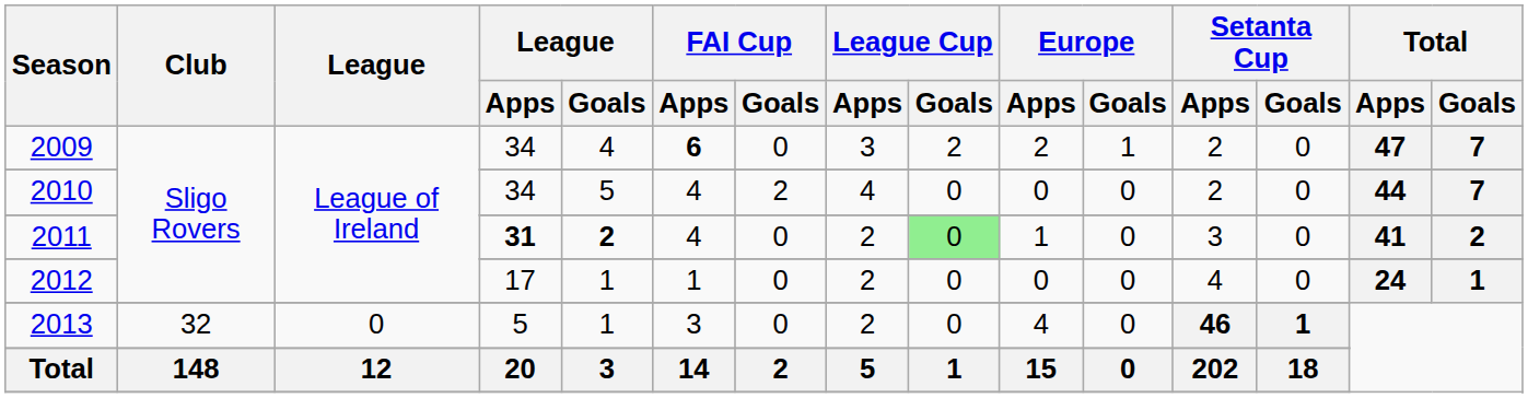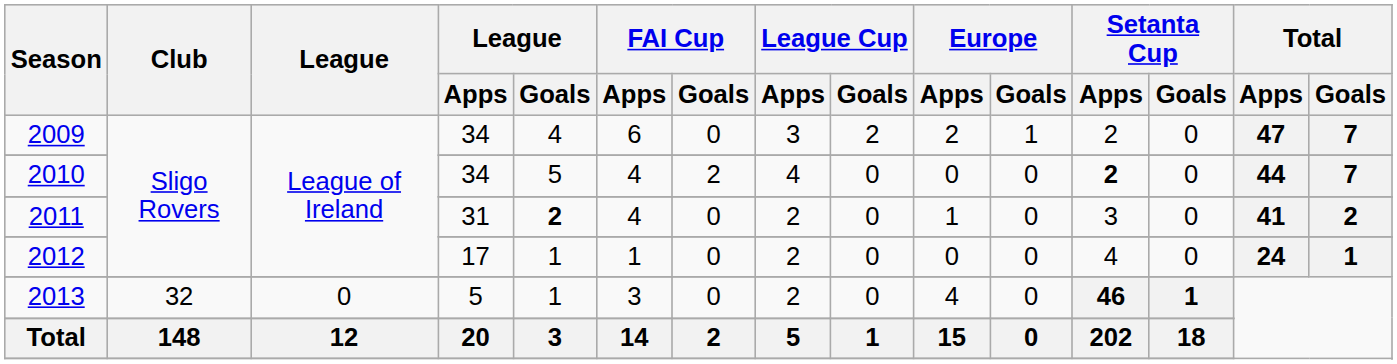2009 | FAI Cup / Apps: bold -> normal
2010 | Setanta Cup / Apps: normal -> bold
2011 | League / Apps: bold -> normal
2011 | League Cup / Goals: lightgreen background -> no background
